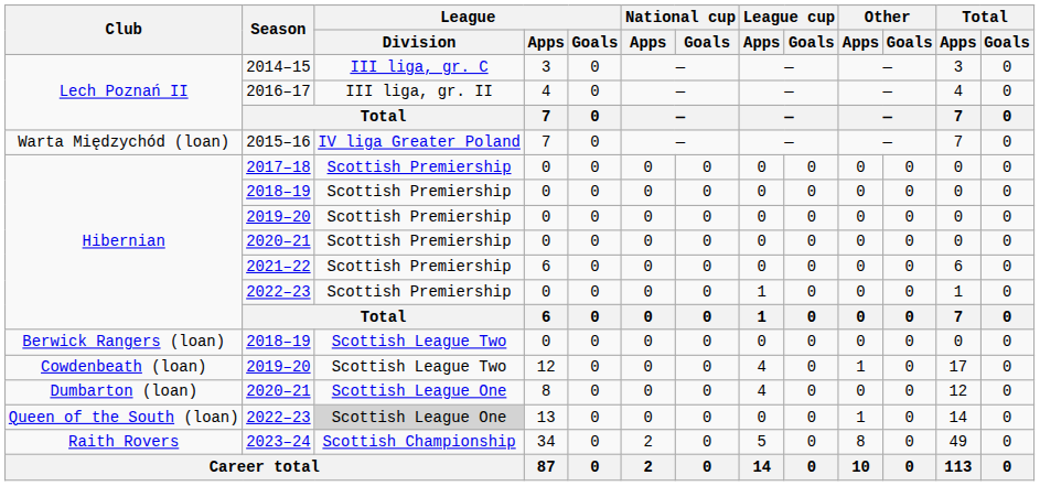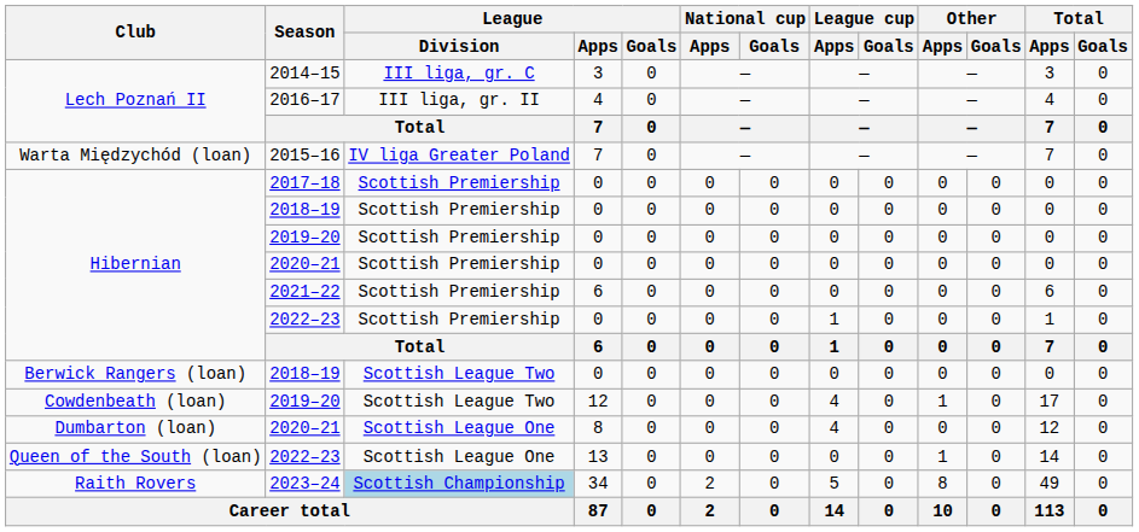Queen of the South (loan) / 2022–23 | League / Division: lightgrey background -> no background
2023–24 | League / Division: no background -> lightblue background
